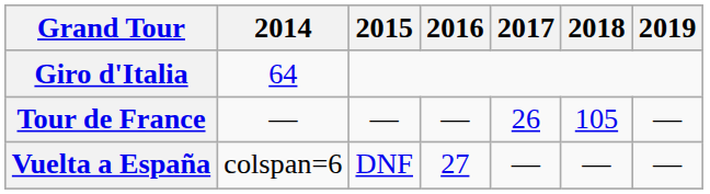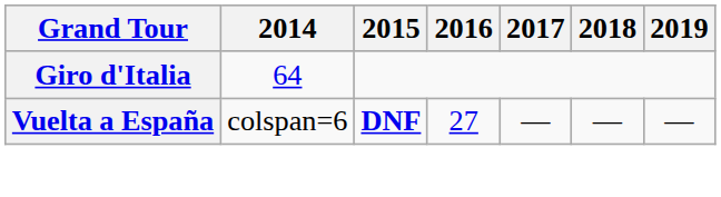- row: Tour de France | — | — | — | 26 | 105 | —
Vuelta a España | 2015: normal -> bold
